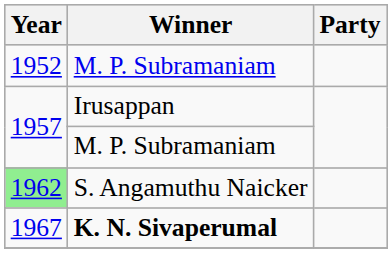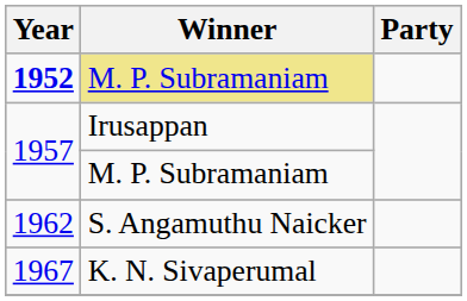1952 | Year: normal -> bold
1952 | Winner: no background -> khaki background
1962 | Year: lightgreen background -> no background
1967 | Winner: bold -> normal
